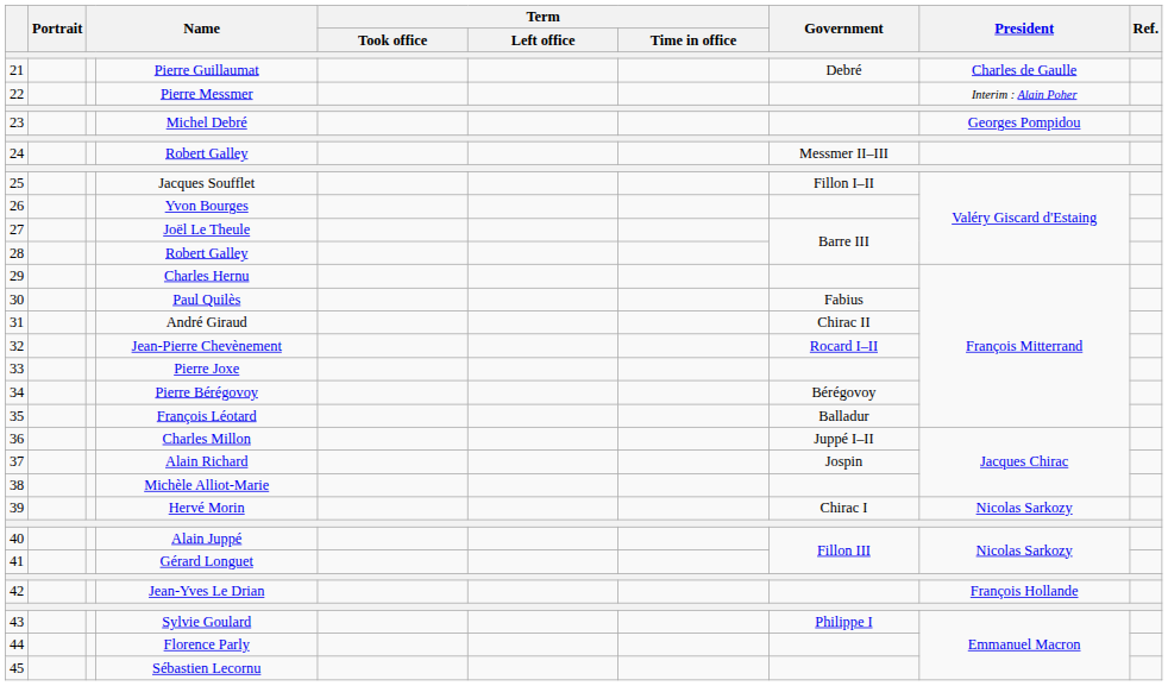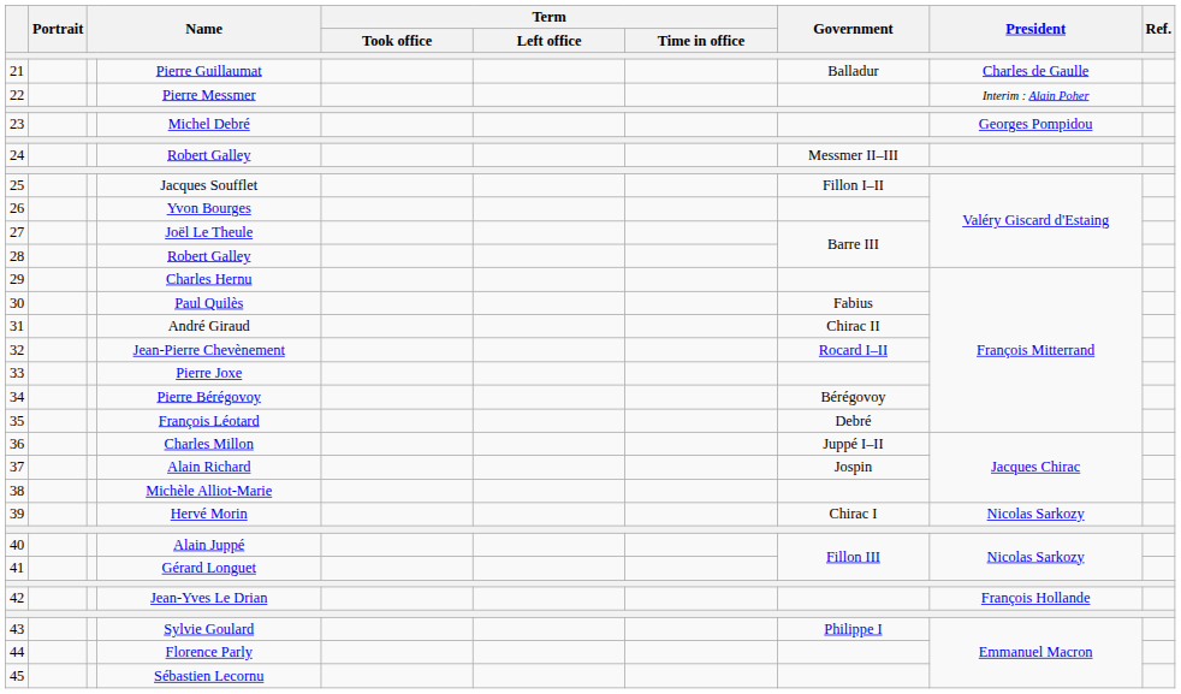Pierre Guillaumat | Government: Debré -> Balladur
François Léotard | Government: Balladur -> Debré
